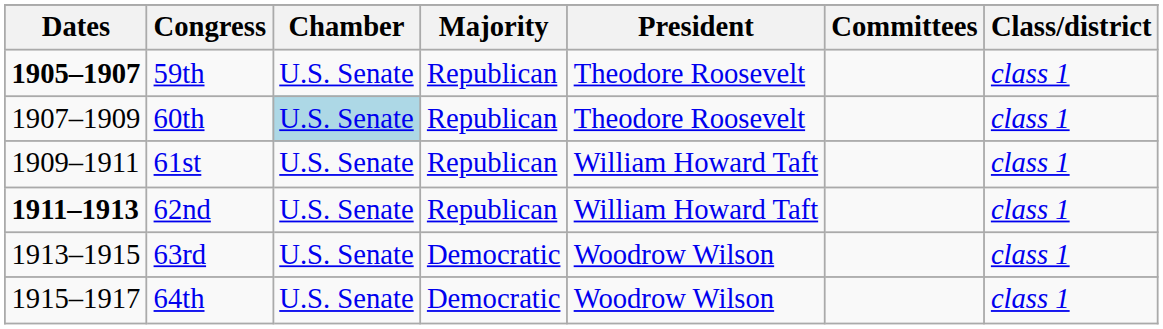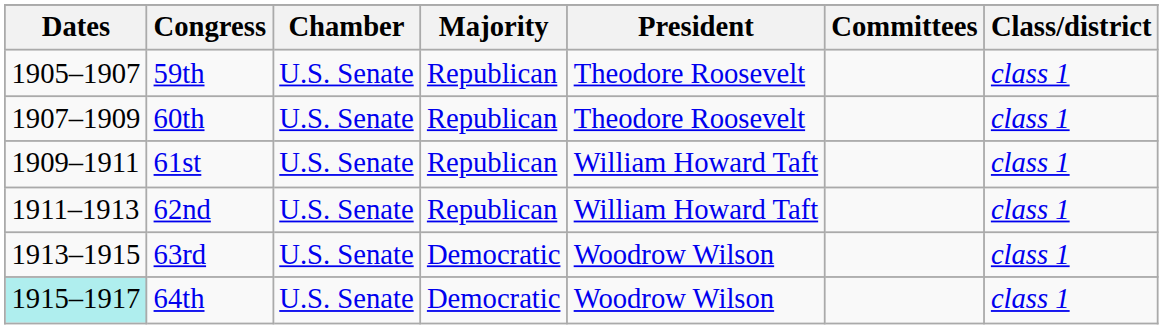59th | Dates: bold -> normal
60th | Chamber: lightblue background -> no background
62nd | Dates: bold -> normal
64th | Dates: no background -> paleturquoise background
